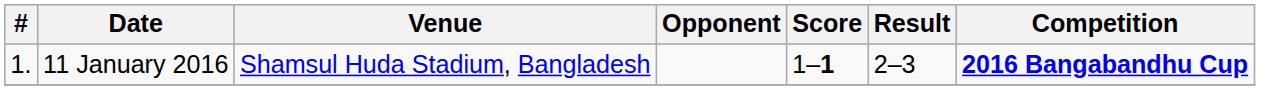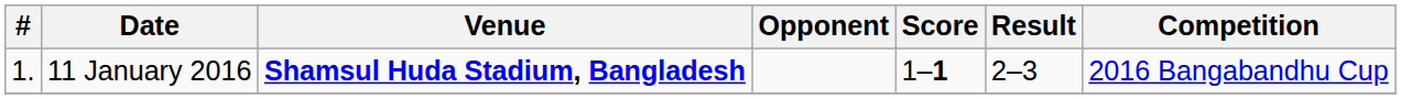11 January 2016 | Venue: normal -> bold
11 January 2016 | Competition: bold -> normal
